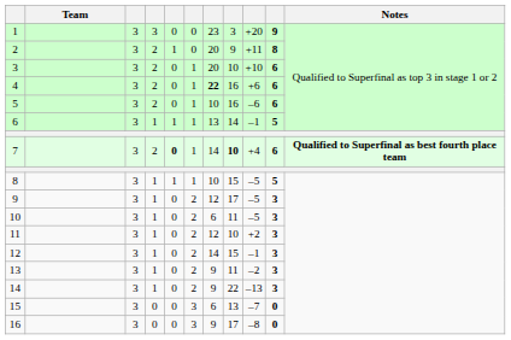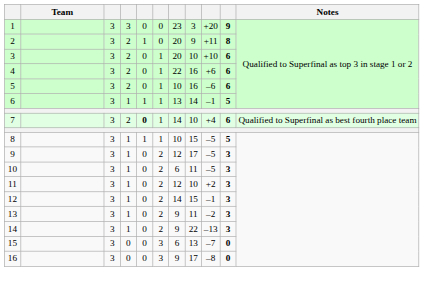4 | column 7: bold -> normal
7 | column 8: bold -> normal
7 | Notes: bold -> normal
